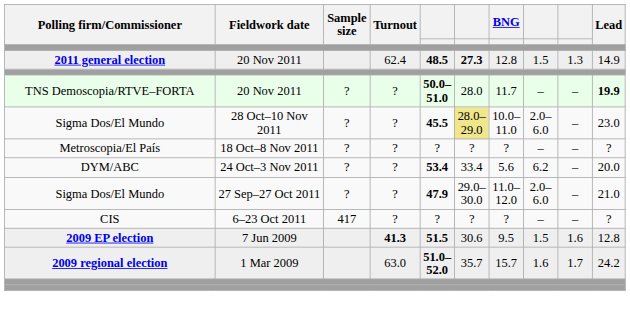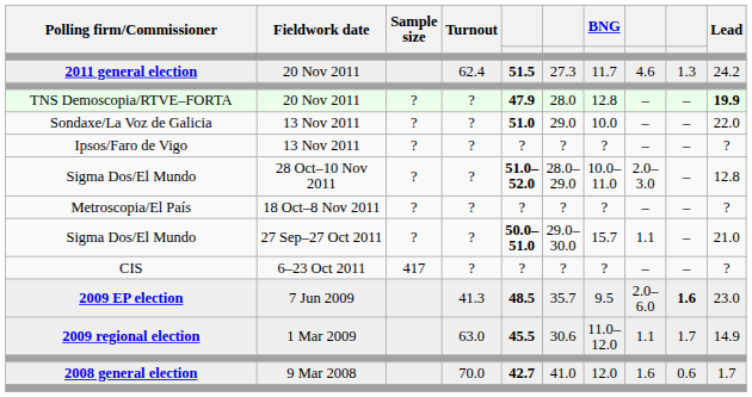2011 general election | column 5: 48.5 -> 51.5
2011 general election | column 6: bold -> normal
2011 general election | BNG: 12.8 -> 11.7
2011 general election | column 8: 1.5 -> 4.6
2011 general election | Lead: 14.9 -> 24.2
TNS Demoscopia/RTVE–FORTA | column 5: 50.0– 51.0 -> 47.9
TNS Demoscopia/RTVE–FORTA | BNG: 11.7 -> 12.8
+ row: Sondaxe/La Voz de Galicia | 13 Nov 2011 | ? | ? | 51.0 | 29.0 | 10.0 | – | – | 22.0
+ row: Ipsos/Faro de Vigo | 13 Nov 2011 | ? | ? | ? | ? | ? | – | – | ?
Sigma Dos/El Mundo / 28 Oct–10 Nov 2011 | column 5: 45.5 -> 51.0– 52.0
Sigma Dos/El Mundo / 28 Oct–10 Nov 2011 | column 6: khaki background -> no background
Sigma Dos/El Mundo / 28 Oct–10 Nov 2011 | column 8: 2.0– 6.0 -> 2.0– 3.0
Sigma Dos/El Mundo / 28 Oct–10 Nov 2011 | Lead: 23.0 -> 12.8
- row: DYM/ABC | 24 Oct–3 Nov 2011 | ? | ? | 53.4 | 33.4 | 5.6 | 6.2 | – | 20.0
Sigma Dos/El Mundo / 27 Sep–27 Oct 2011 | column 5: 47.9 -> 50.0– 51.0
Sigma Dos/El Mundo / 27 Sep–27 Oct 2011 | BNG: 11.0– 12.0 -> 15.7
Sigma Dos/El Mundo / 27 Sep–27 Oct 2011 | column 8: 2.0– 6.0 -> 1.1
2009 EP election | Turnout: bold -> normal
2009 EP election | column 5: 51.5 -> 48.5
2009 EP election | column 6: 30.6 -> 35.7
2009 EP election | column 8: 1.5 -> 2.0– 6.0
2009 EP election | column 9: normal -> bold
2009 EP election | Lead: 12.8 -> 23.0
2009 regional election | column 5: 51.0– 52.0 -> 45.5
2009 regional election | column 6: 35.7 -> 30.6
2009 regional election | BNG: 15.7 -> 11.0– 12.0
2009 regional election | column 8: 1.6 -> 1.1
2009 regional election | Lead: 24.2 -> 14.9
+ row: 2008 general election | 9 Mar 2008 | 70.0 | 42.7 | 41.0 | 12.0 | 1.6 | 0.6 | 1.7
